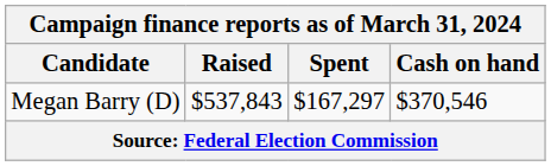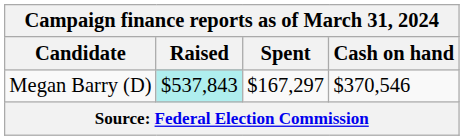Megan Barry (D) | Raised: no background -> paleturquoise background
